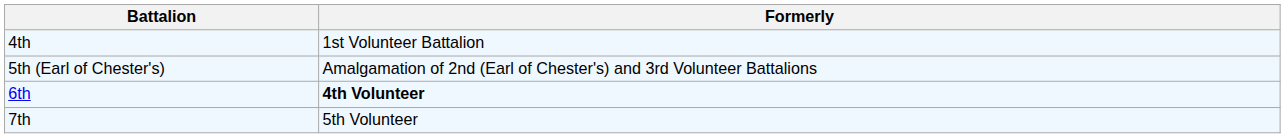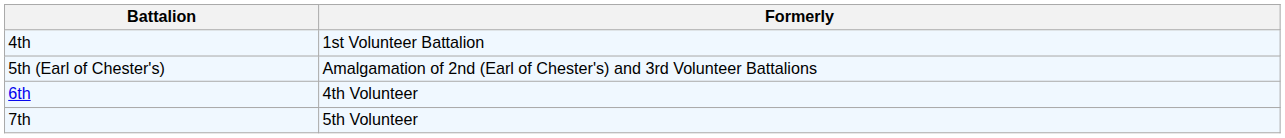6th | Formerly: bold -> normal
